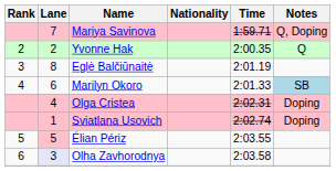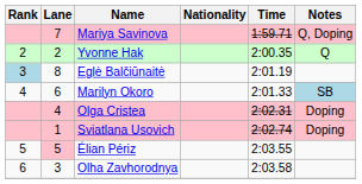Eglė Balčiūnaitė | Rank: no background -> lightblue background
Olha Zavhorodnya | Lane: lavender background -> no background
